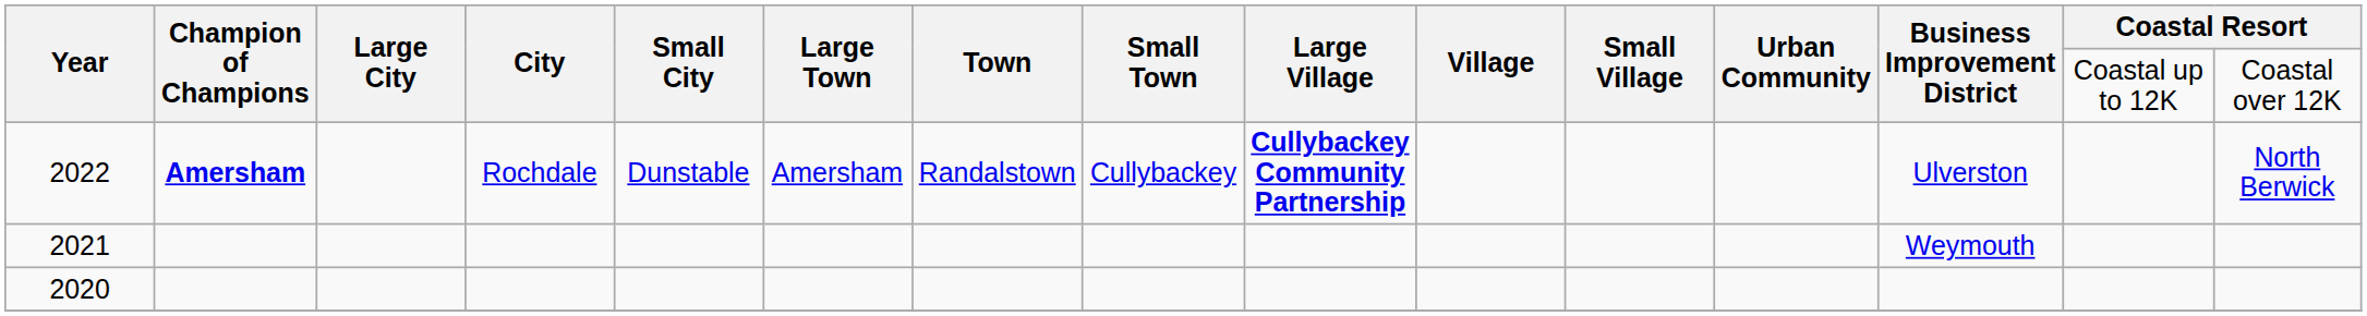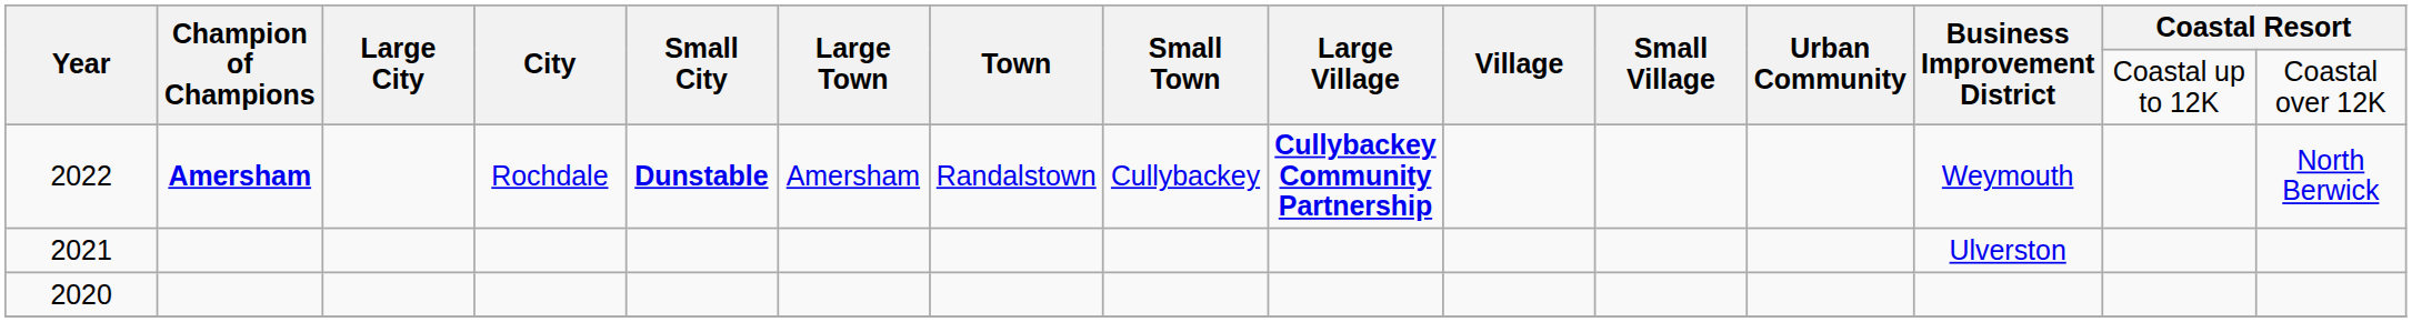2022 | Small City: normal -> bold
2022 | Business Improvement District: Ulverston -> Weymouth
2021 | Business Improvement District: Weymouth -> Ulverston
